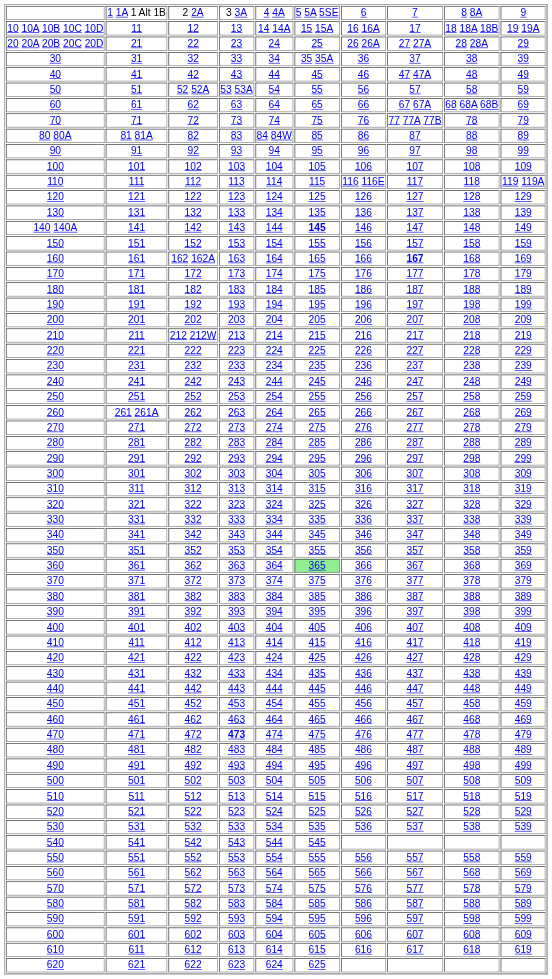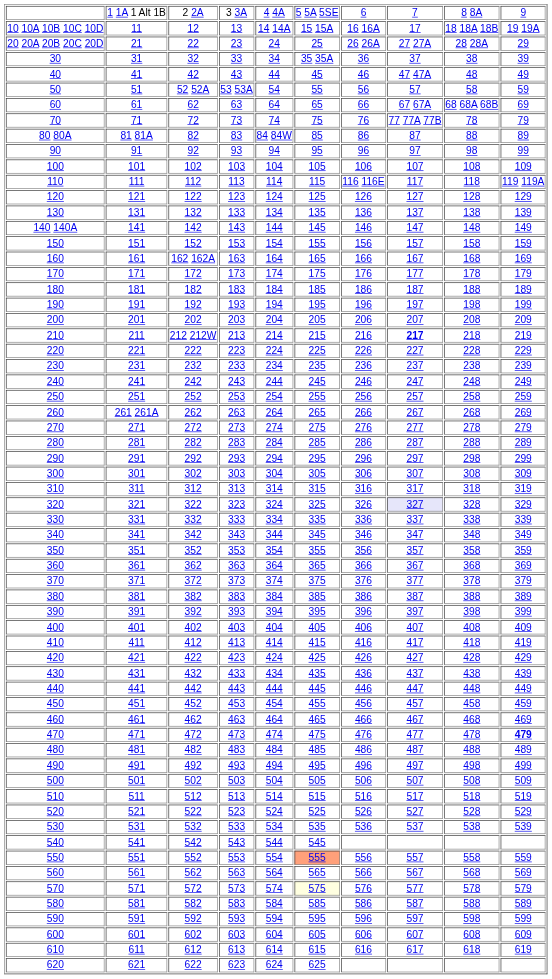140 140A | column 6: bold -> normal
160 | column 8: bold -> normal
210 | column 8: normal -> bold
320 | column 8: no background -> lavender background
360 | column 6: lightgreen background -> no background
470 | column 4: bold -> normal
470 | column 10: normal -> bold
550 | column 6: no background -> lightsalmon background
570 | column 6: no background -> lightyellow background
